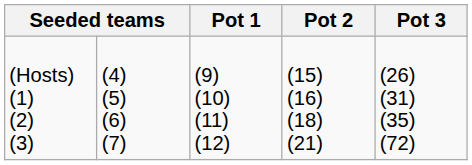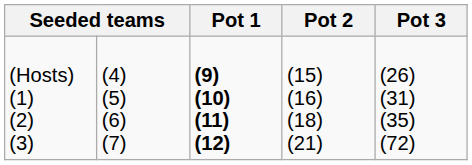(Hosts) (1) (2) (3) | Pot 1: normal -> bold
